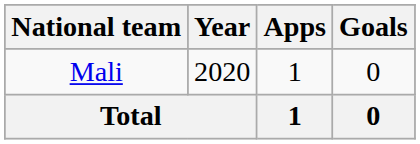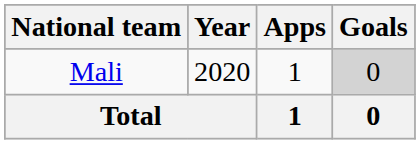Mali | Goals: no background -> lightgrey background
